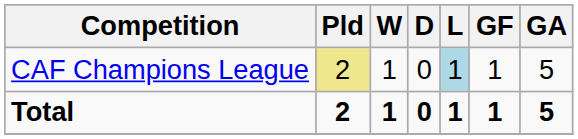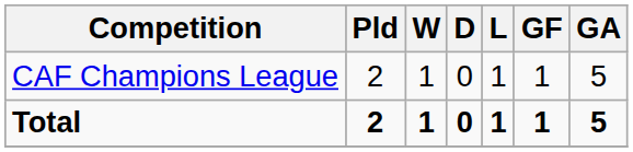CAF Champions League | Pld: khaki background -> no background
CAF Champions League | L: lightblue background -> no background
